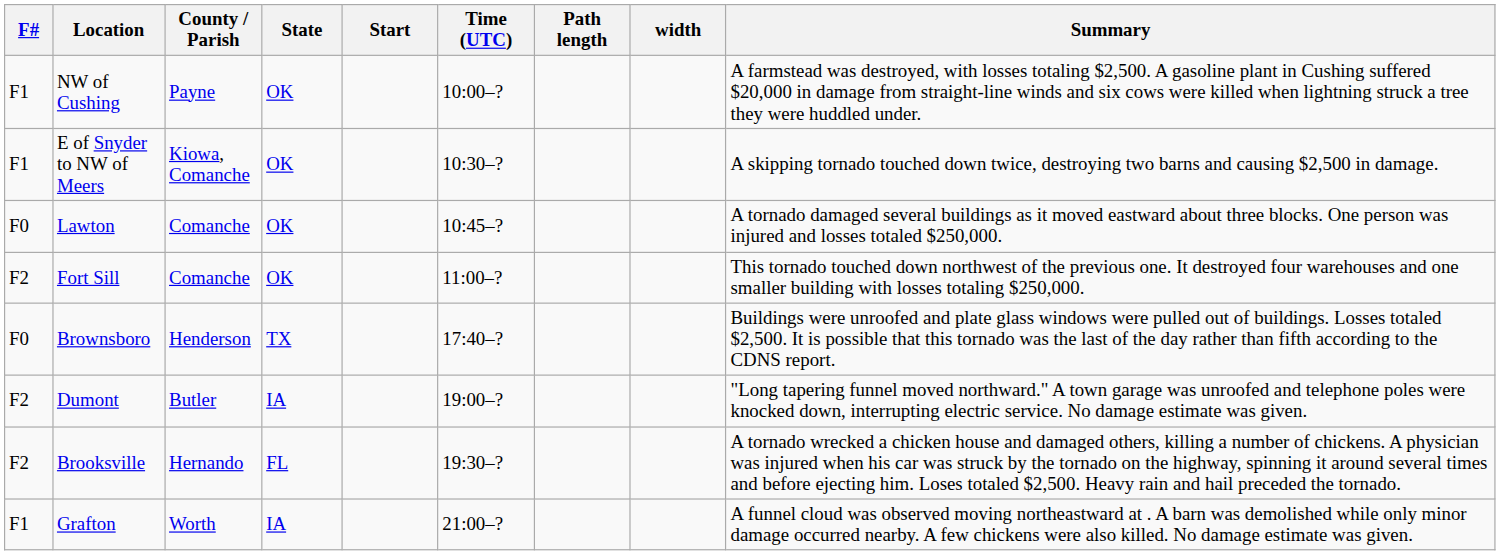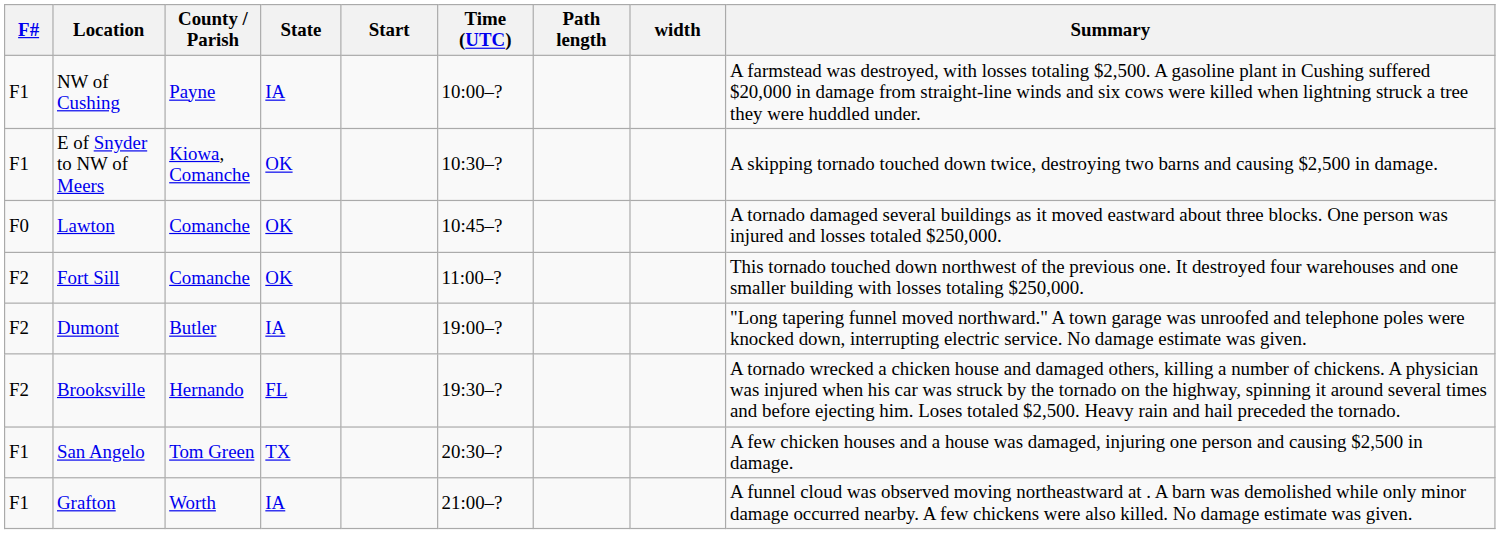NW of Cushing | State: OK -> IA
- row: F0 | Brownsboro | Henderson | TX | 17:40–? | Buildings were unroofed and plate glass windows were pulled out of buildings. Losses totaled $2,500. It is possible that this tornado was the last of the day rather than fifth according to the CDNS report.
+ row: F1 | San Angelo | Tom Green | TX | 20:30–? | A few chicken houses and a house was damaged, injuring one person and causing $2,500 in damage.
